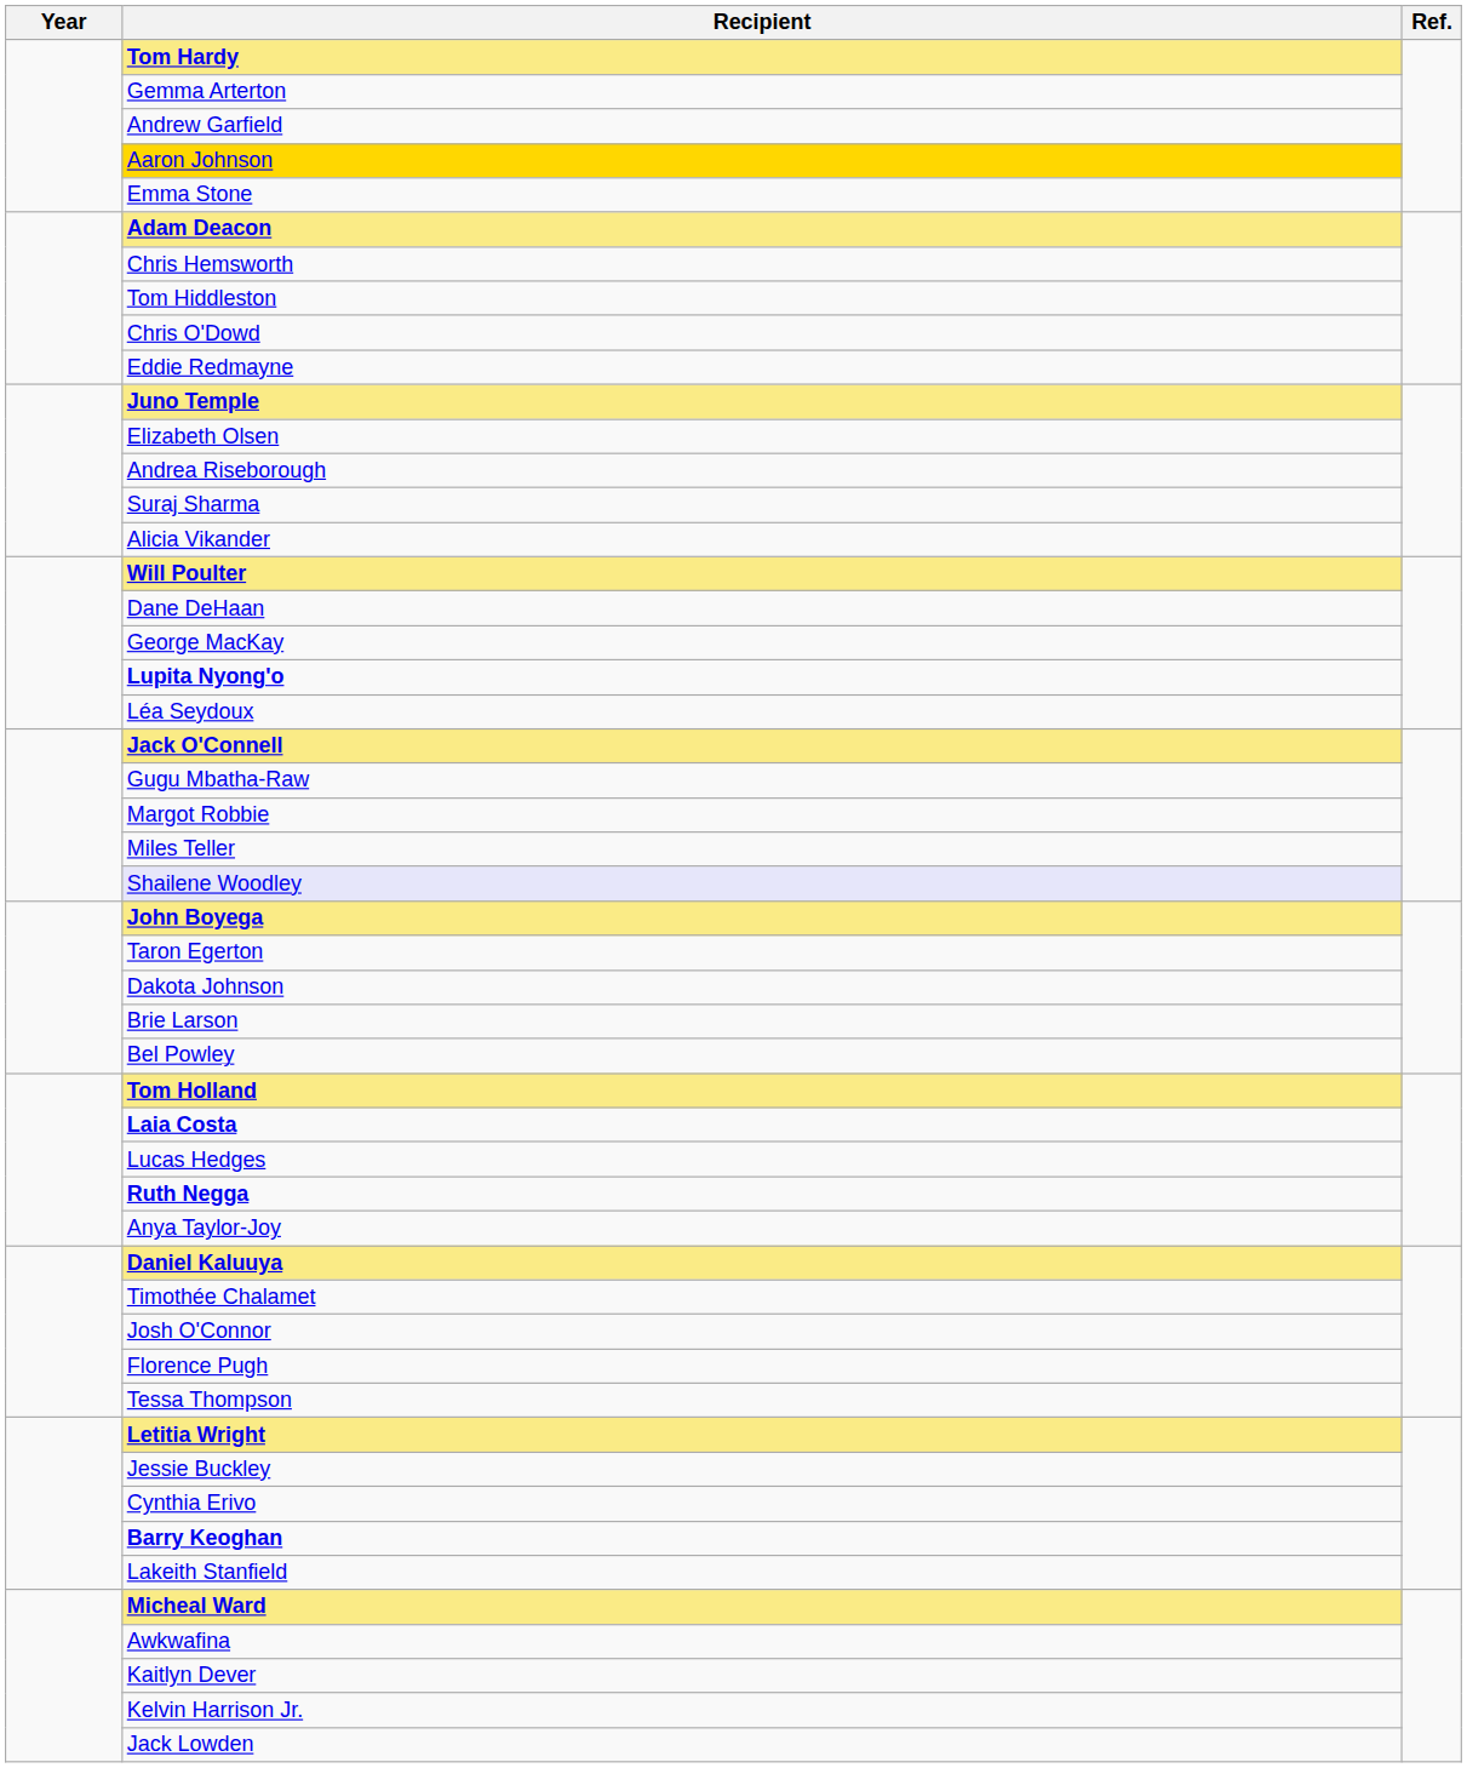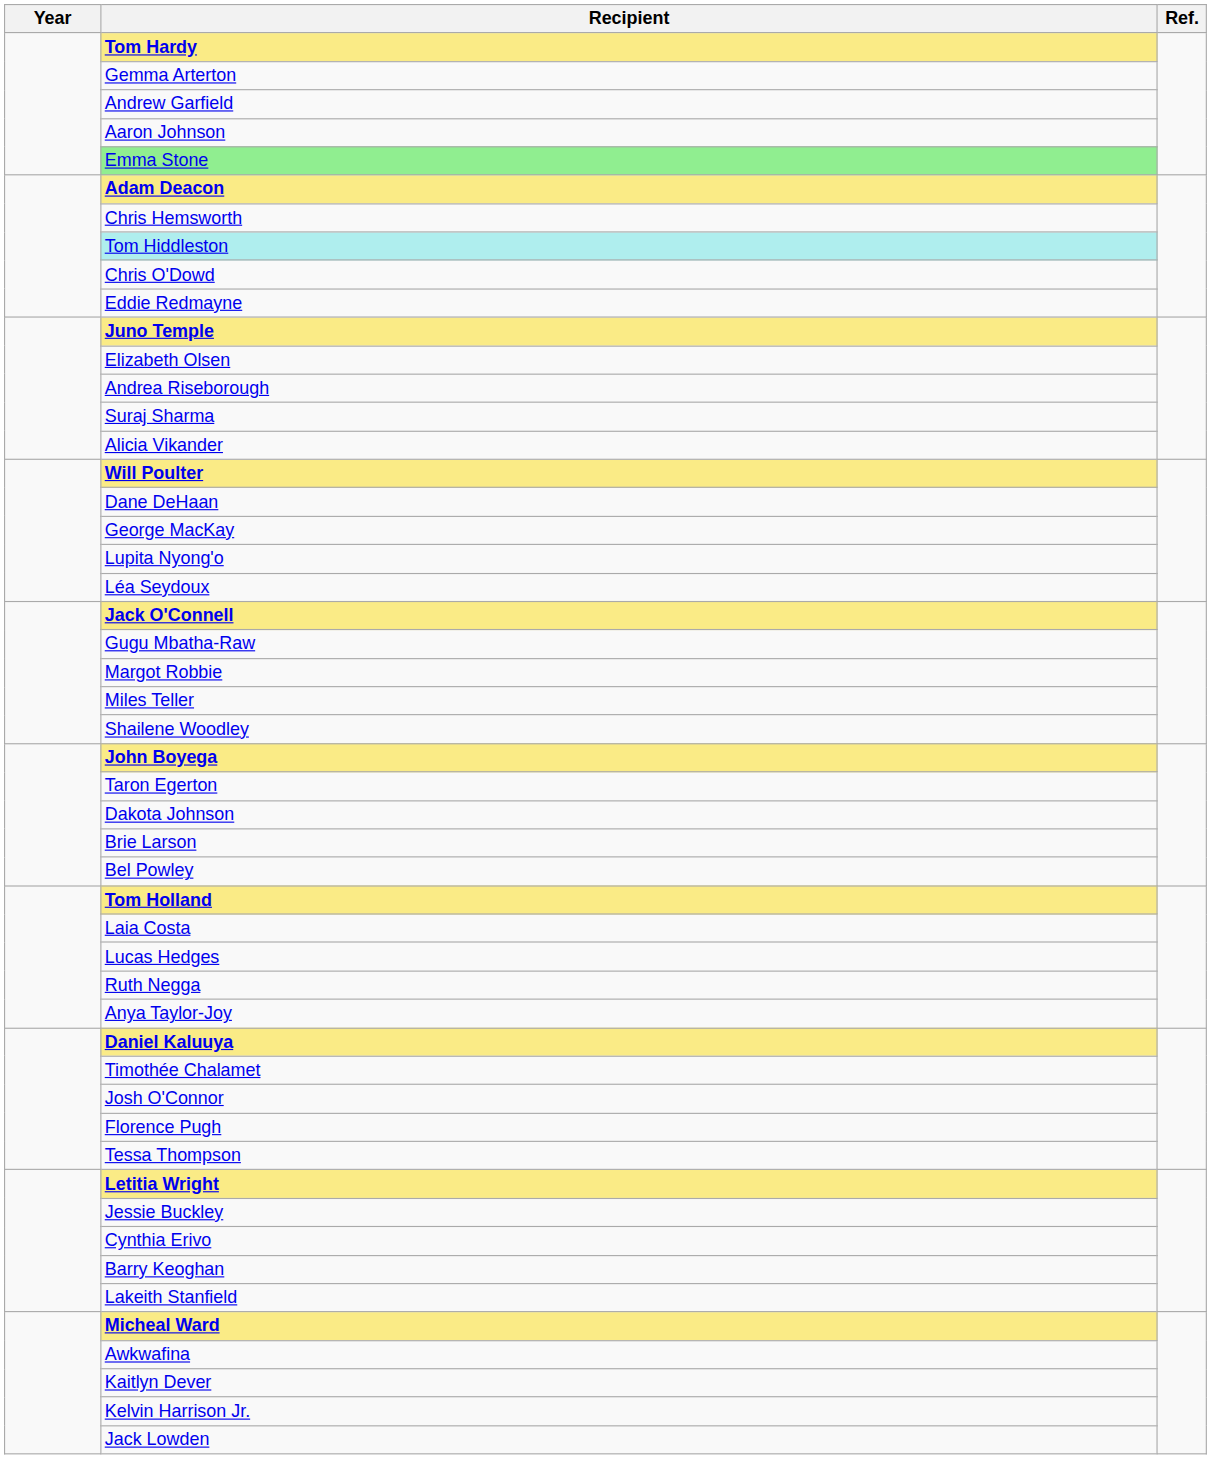Aaron Johnson | Recipient: gold background -> no background
Emma Stone | Recipient: no background -> lightgreen background
Tom Hiddleston | Recipient: no background -> paleturquoise background
Lupita Nyong'o | Recipient: bold -> normal
Shailene Woodley | Recipient: lavender background -> no background
Laia Costa | Recipient: bold -> normal
Ruth Negga | Recipient: bold -> normal
Barry Keoghan | Recipient: bold -> normal
